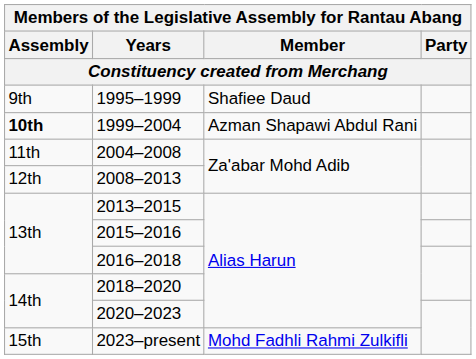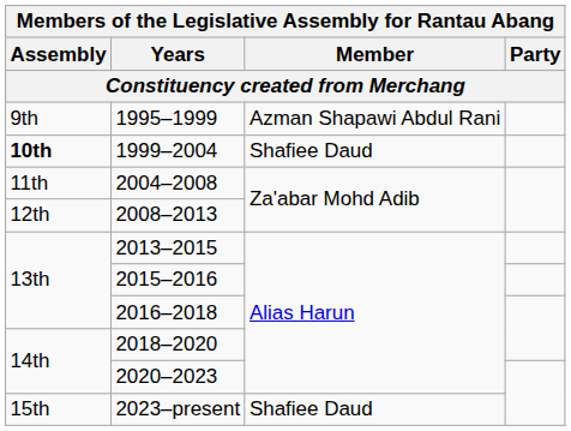1995–1999 | Member: Shafiee Daud -> Azman Shapawi Abdul Rani
1999–2004 | Member: Azman Shapawi Abdul Rani -> Shafiee Daud
2023–present | Member: Mohd Fadhli Rahmi Zulkifli -> Shafiee Daud
